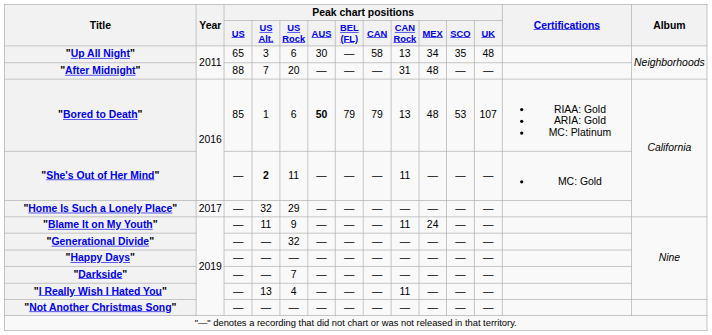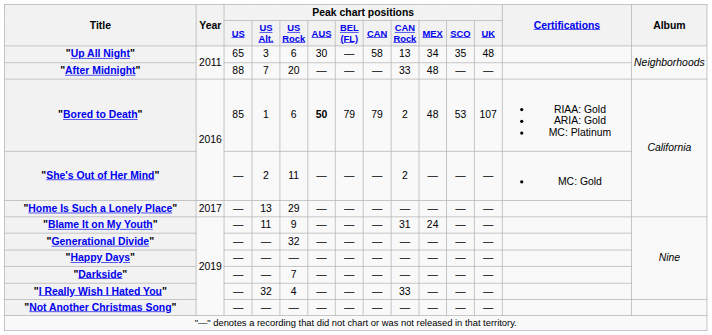"After Midnight" | Peak chart positions / CAN Rock: 31 -> 33
"Bored to Death" | Peak chart positions / CAN Rock: 13 -> 2
"She's Out of Her Mind" | Peak chart positions / US Alt.: bold -> normal
"She's Out of Her Mind" | Peak chart positions / CAN Rock: 11 -> 2
"Home Is Such a Lonely Place" | Peak chart positions / US Alt.: 32 -> 13
"Blame It on My Youth" | Peak chart positions / CAN Rock: 11 -> 31
"I Really Wish I Hated You" | Peak chart positions / US Alt.: 13 -> 32
"I Really Wish I Hated You" | Peak chart positions / CAN Rock: 11 -> 33
